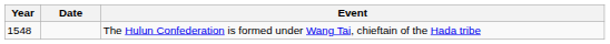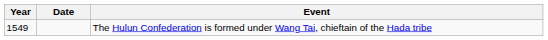row 2 | Year: 1548 -> 1549
